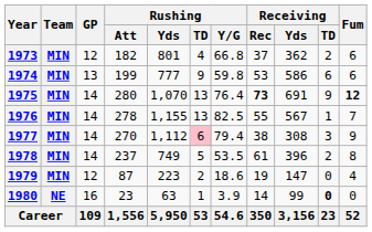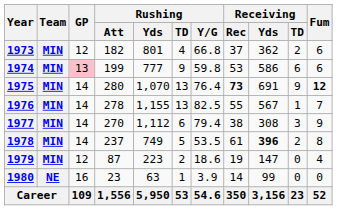1974 | GP: no background -> pink background
1977 | Rushing / TD: pink background -> no background
1978 | Receiving / Yds: normal -> bold
1980 | Receiving / TD: bold -> normal
